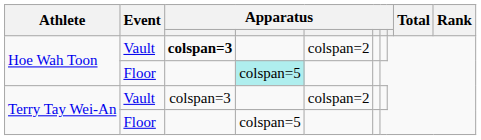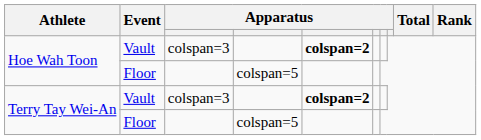Hoe Wah Toon / Vault | column 3: bold -> normal
Hoe Wah Toon / Vault | column 5: normal -> bold
Hoe Wah Toon / Floor | column 4: paleturquoise background -> no background
Terry Tay Wei-An / Vault | column 5: normal -> bold
